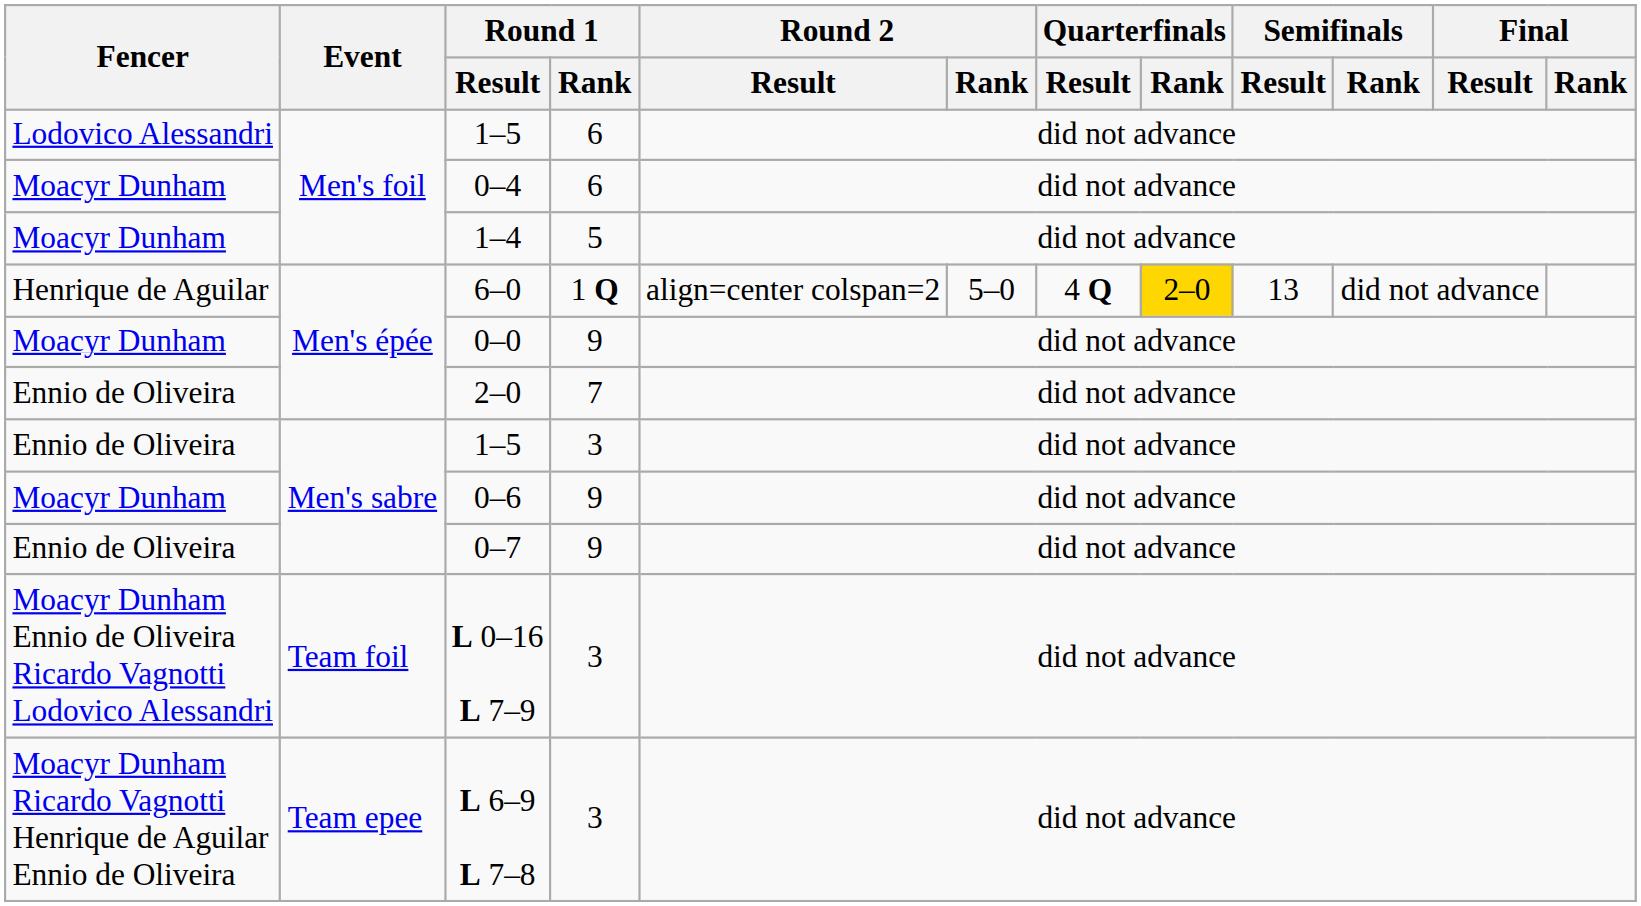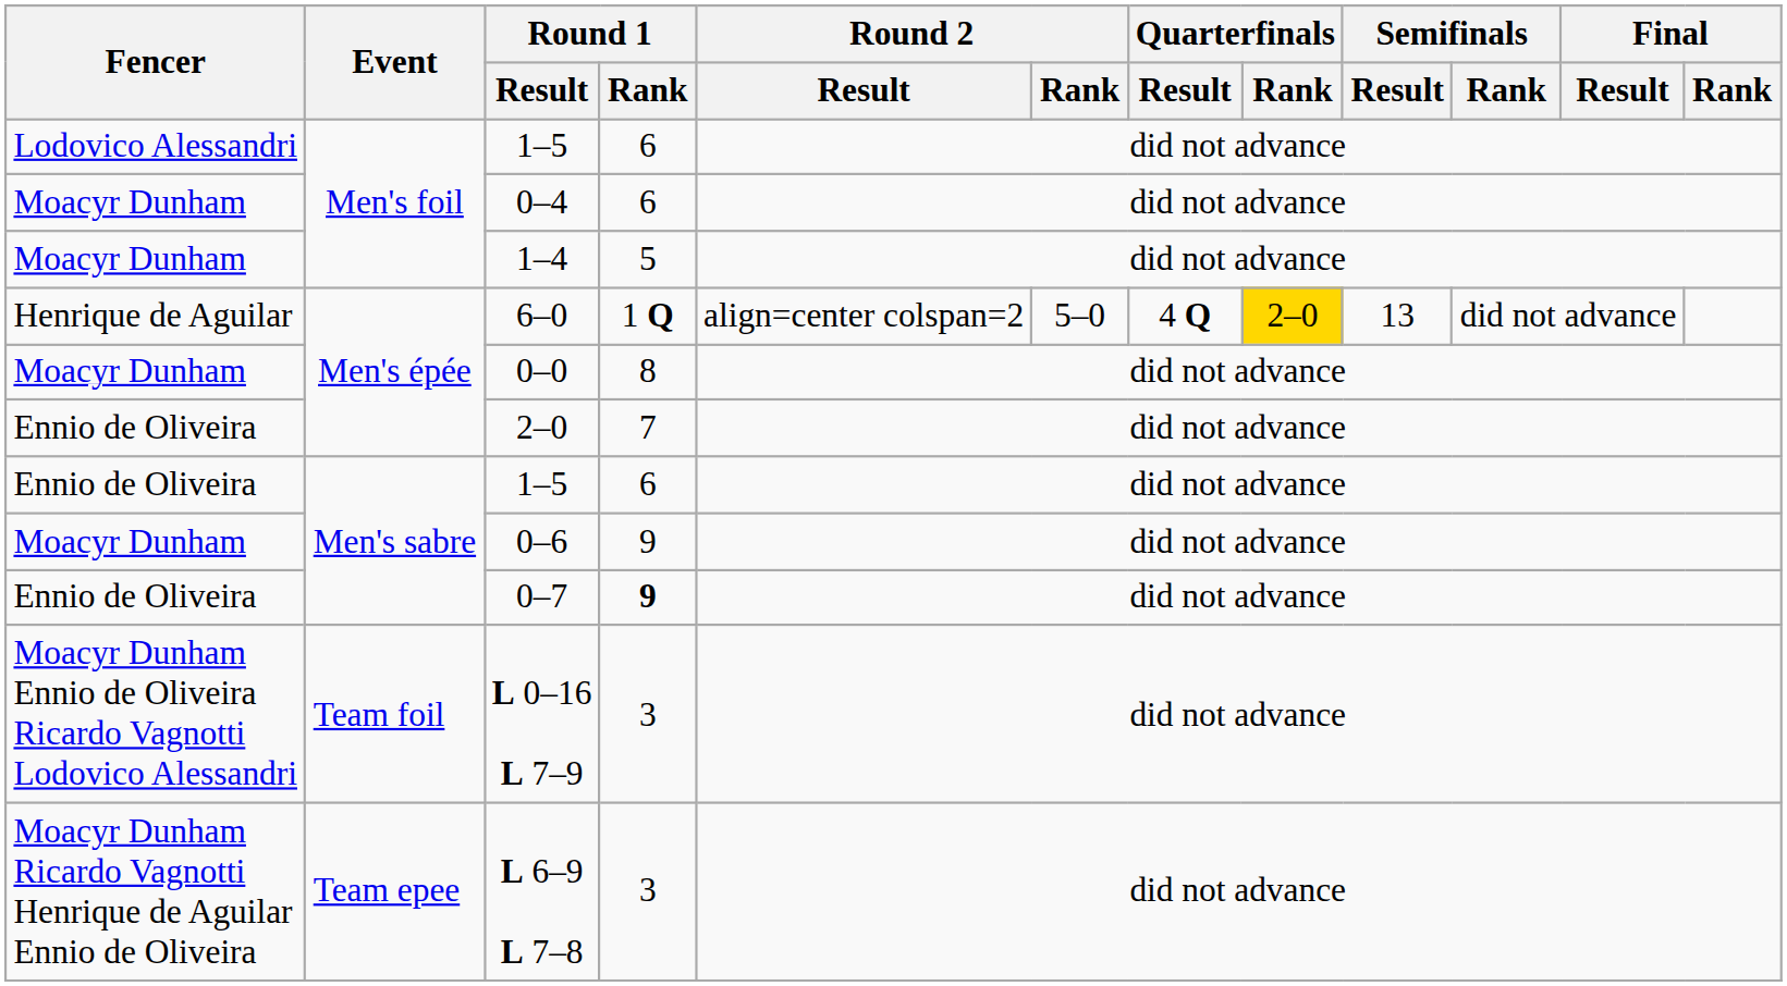0–0 | Round 1 / Rank: 9 -> 8
Men's sabre / 1–5 | Round 1 / Rank: 3 -> 6
0–7 | Round 1 / Rank: normal -> bold
